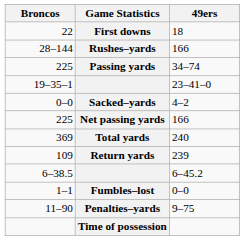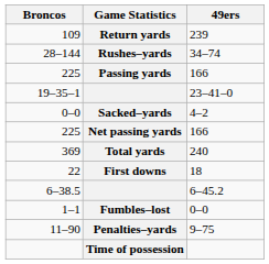rows swapped: First downs <-> Return yards
Rushes–yards | 49ers: 166 -> 34–74
Passing yards | 49ers: 34–74 -> 166
